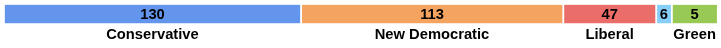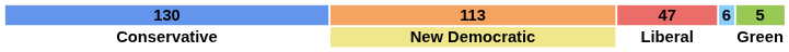Conservative | column 2: no background -> khaki background
